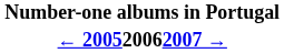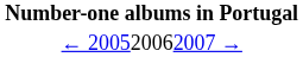row 2 | column 1: bold -> normal
